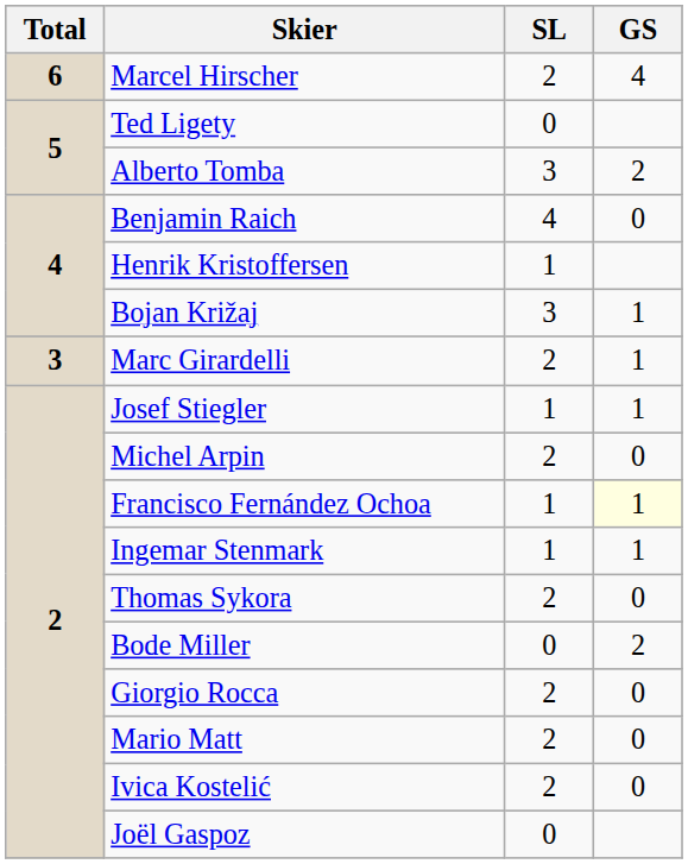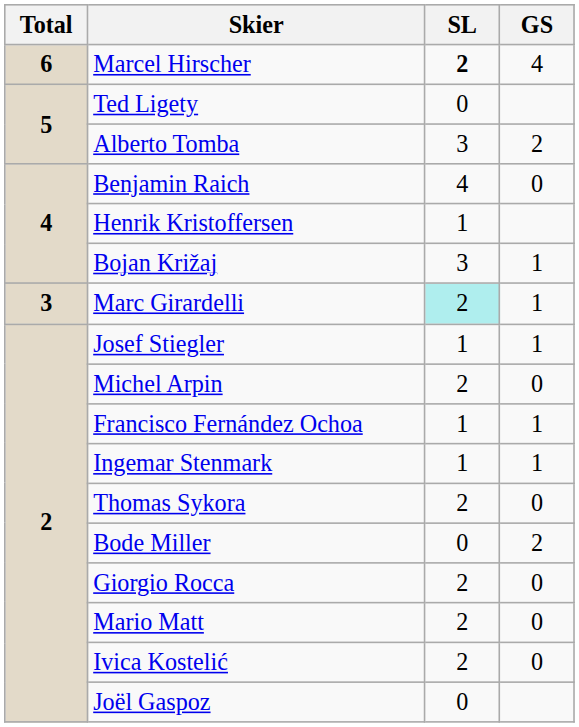Marcel Hirscher | SL: normal -> bold
Marc Girardelli | SL: no background -> paleturquoise background
Francisco Fernández Ochoa | GS: lightyellow background -> no background
